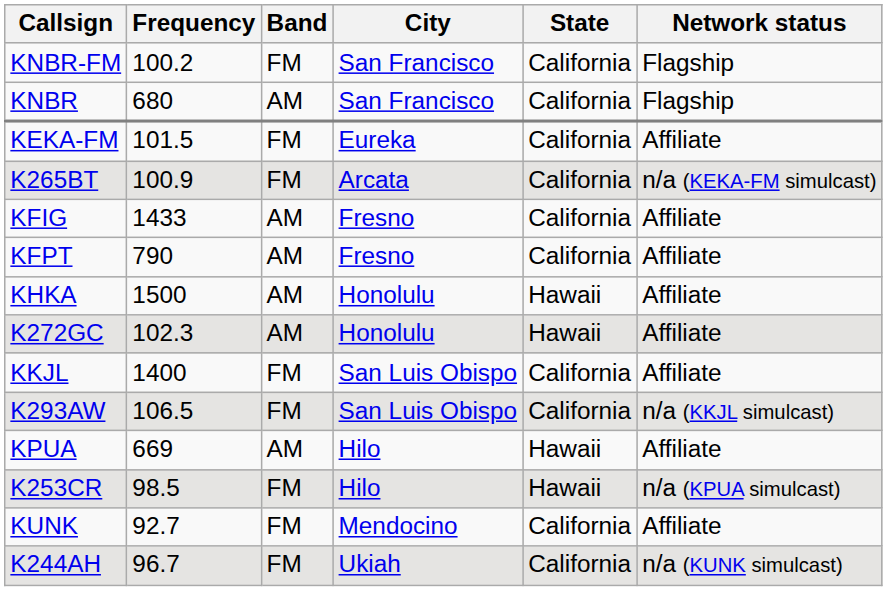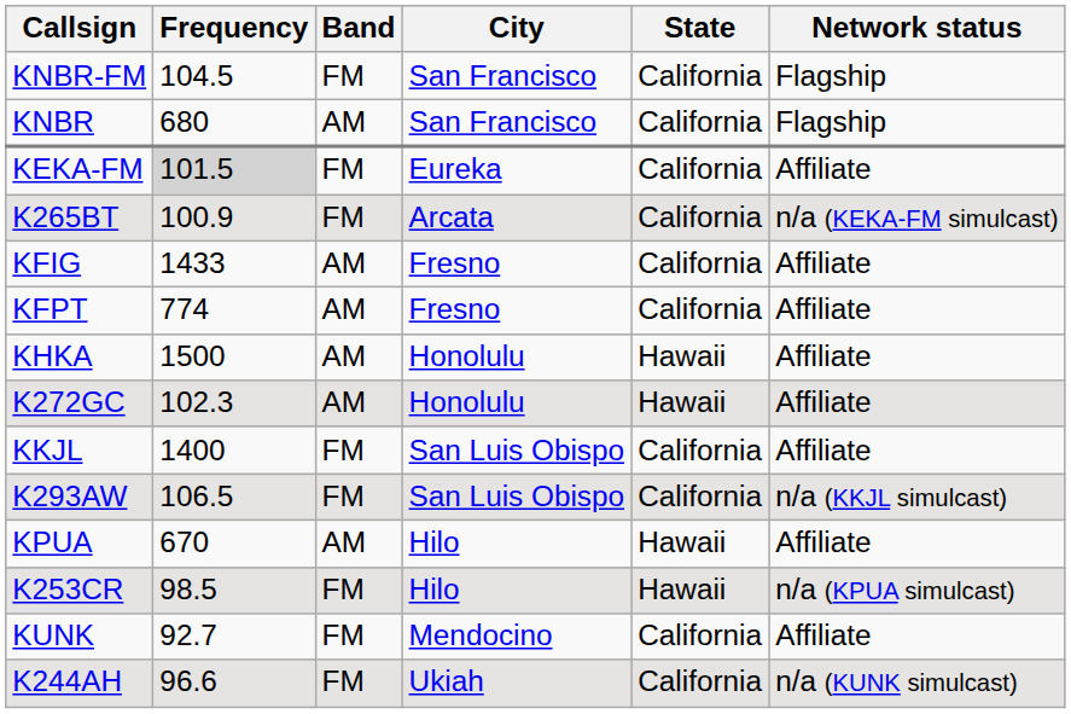KNBR-FM | Frequency: 100.2 -> 104.5
KEKA-FM | Frequency: no background -> lightgrey background
KFPT | Frequency: 790 -> 774
KPUA | Frequency: 669 -> 670
K244AH | Frequency: 96.7 -> 96.6
